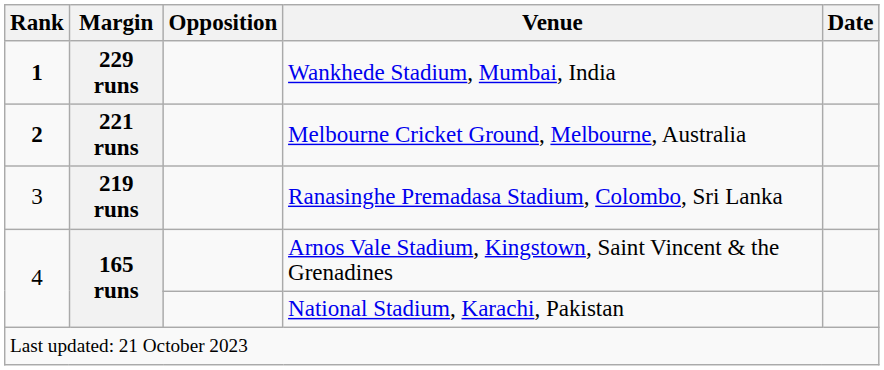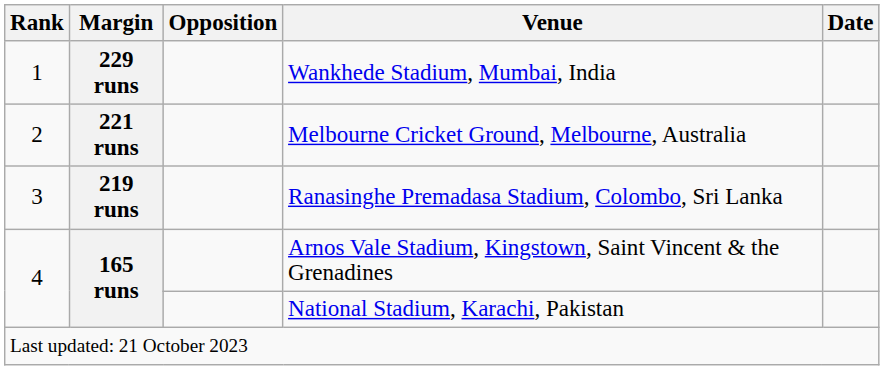Wankhede Stadium, Mumbai, India | Rank: bold -> normal
Melbourne Cricket Ground, Melbourne, Australia | Rank: bold -> normal
